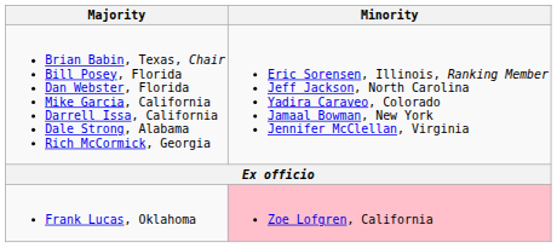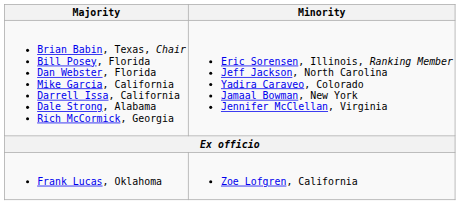Frank Lucas, Oklahoma | Minority: pink background -> no background
